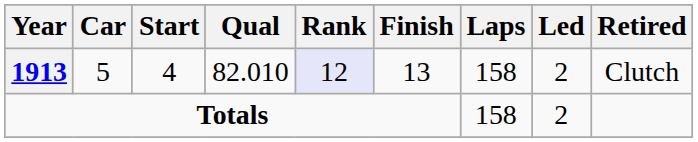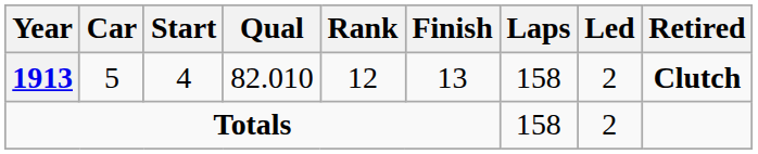1913 | Rank: lavender background -> no background
1913 | Retired: normal -> bold
